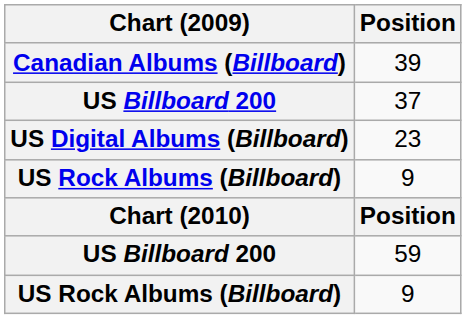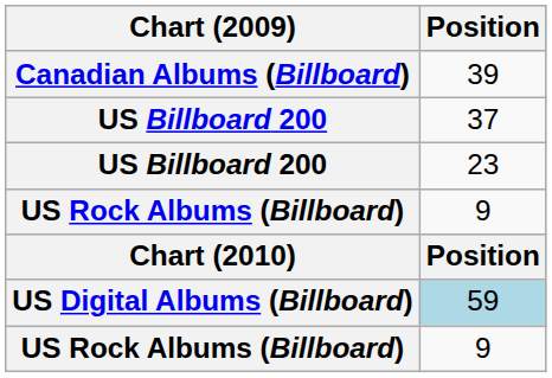row 4 | Chart (2009): US Digital Albums (Billboard) -> US Billboard 200
row 7 | Chart (2009): US Billboard 200 -> US Digital Albums (Billboard)
row 7 | Position: no background -> lightblue background
